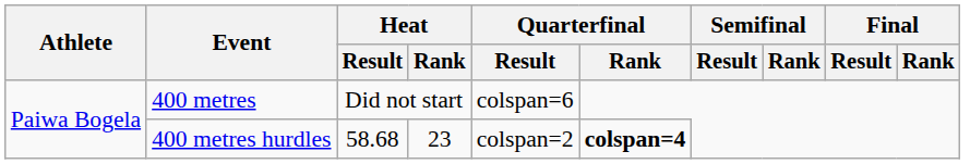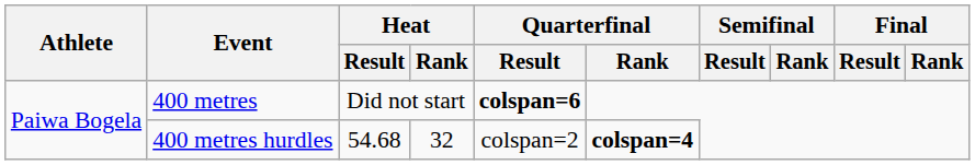400 metres | Quarterfinal / Result: normal -> bold
400 metres hurdles | Heat / Result: 58.68 -> 54.68
400 metres hurdles | Heat / Rank: 23 -> 32
